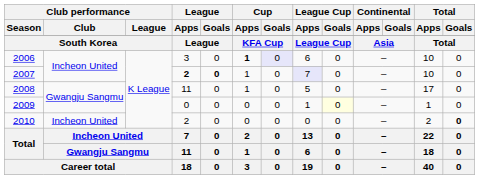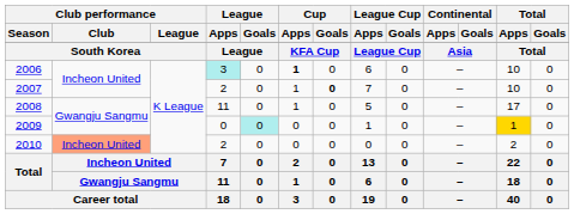2006 | League / Apps: no background -> paleturquoise background
2006 | Cup / Goals: lavender background -> no background
2007 | League / Apps: bold -> normal
2007 | League / Goals: bold -> normal
2007 | Cup / Goals: normal -> bold
2007 | League Cup / Apps: lavender background -> no background
2009 | League / Goals: no background -> paleturquoise background
2009 | League Cup / Goals: lightyellow background -> no background
2009 | Total / Apps: no background -> gold background
2010 | Club performance / Club: no background -> lightsalmon background
2010 | Total / Goals: bold -> normal
